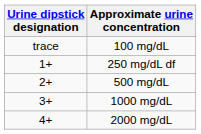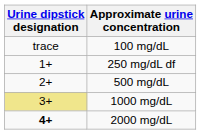1000 mg/dL | Urine dipstick designation: no background -> khaki background
2000 mg/dL | Urine dipstick designation: normal -> bold
